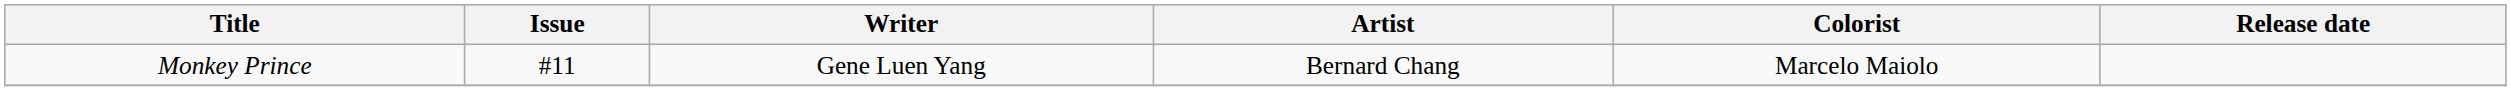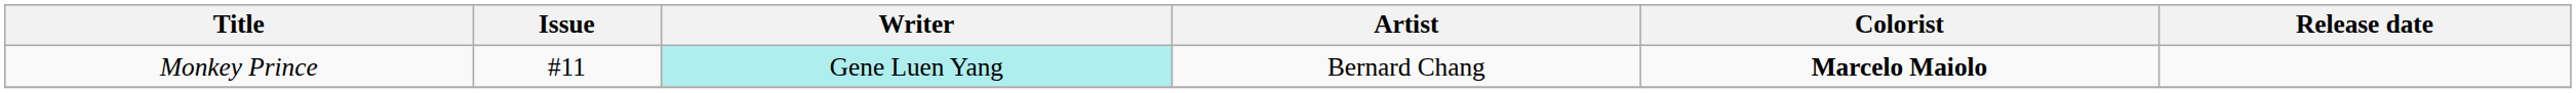Monkey Prince | Writer: no background -> paleturquoise background
Monkey Prince | Colorist: normal -> bold
